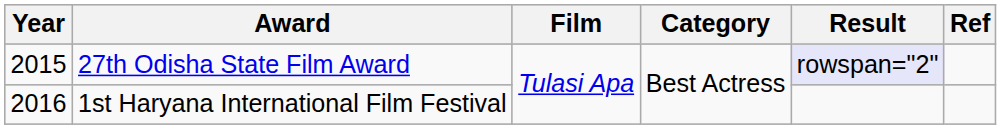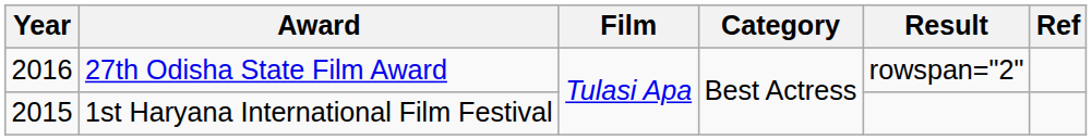27th Odisha State Film Award | Year: 2015 -> 2016
27th Odisha State Film Award | Result: lavender background -> no background
1st Haryana International Film Festival | Year: 2016 -> 2015
